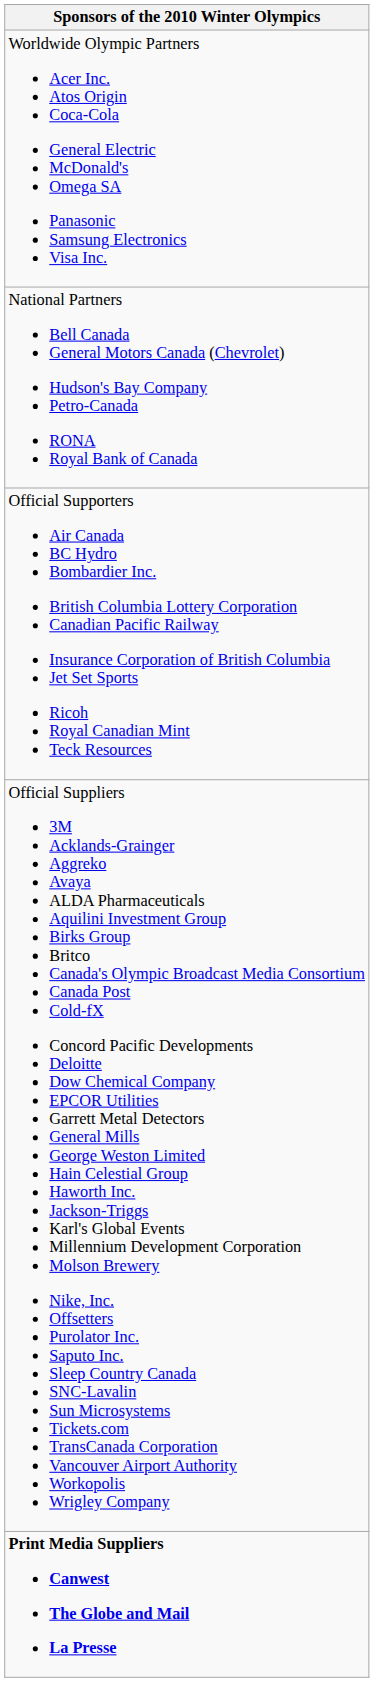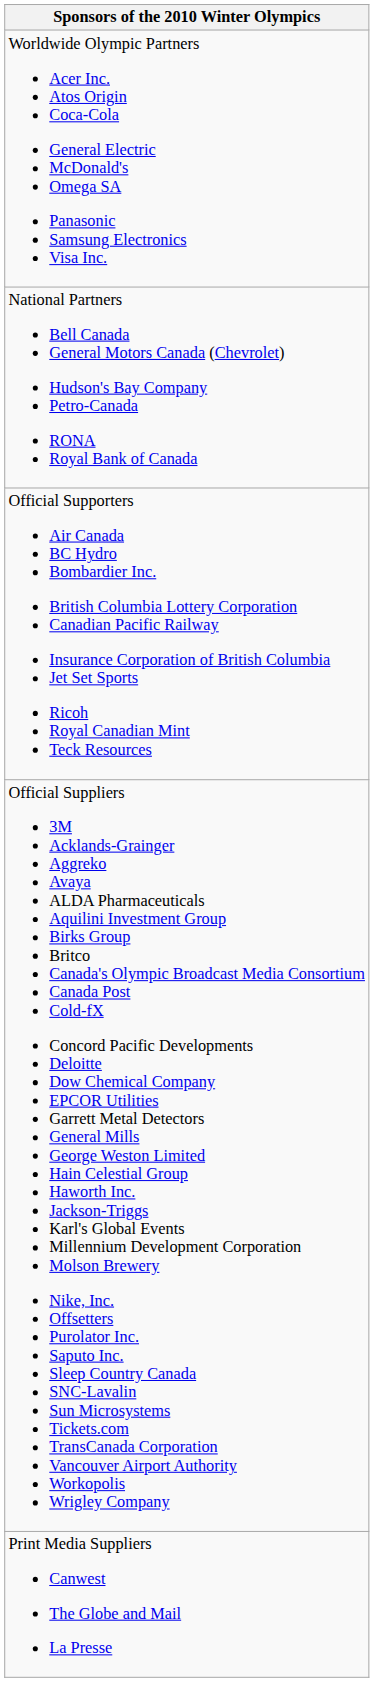row 6 | column 1: bold -> normal
